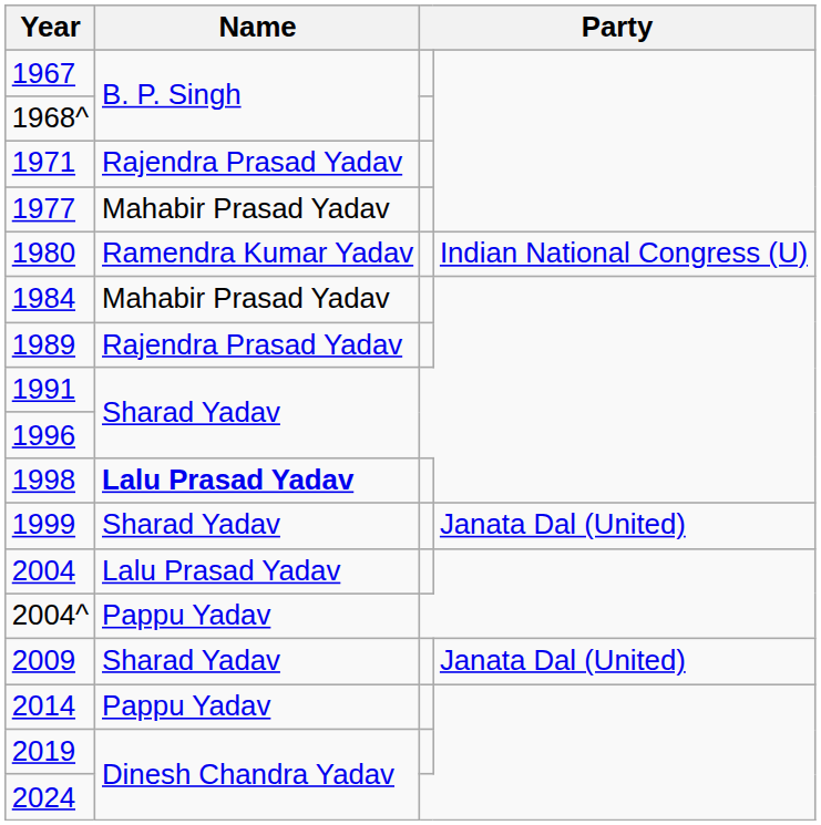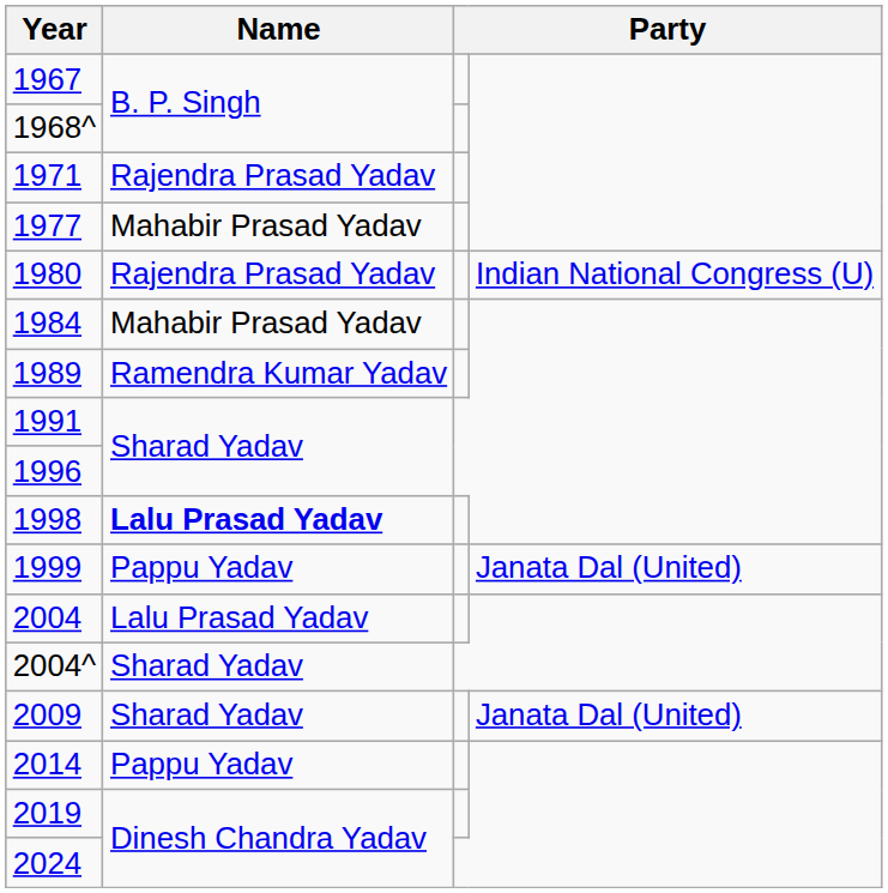1980 | Name: Ramendra Kumar Yadav -> Rajendra Prasad Yadav
1989 | Name: Rajendra Prasad Yadav -> Ramendra Kumar Yadav
1999 | Name: Sharad Yadav -> Pappu Yadav
2004^ | Name: Pappu Yadav -> Sharad Yadav
